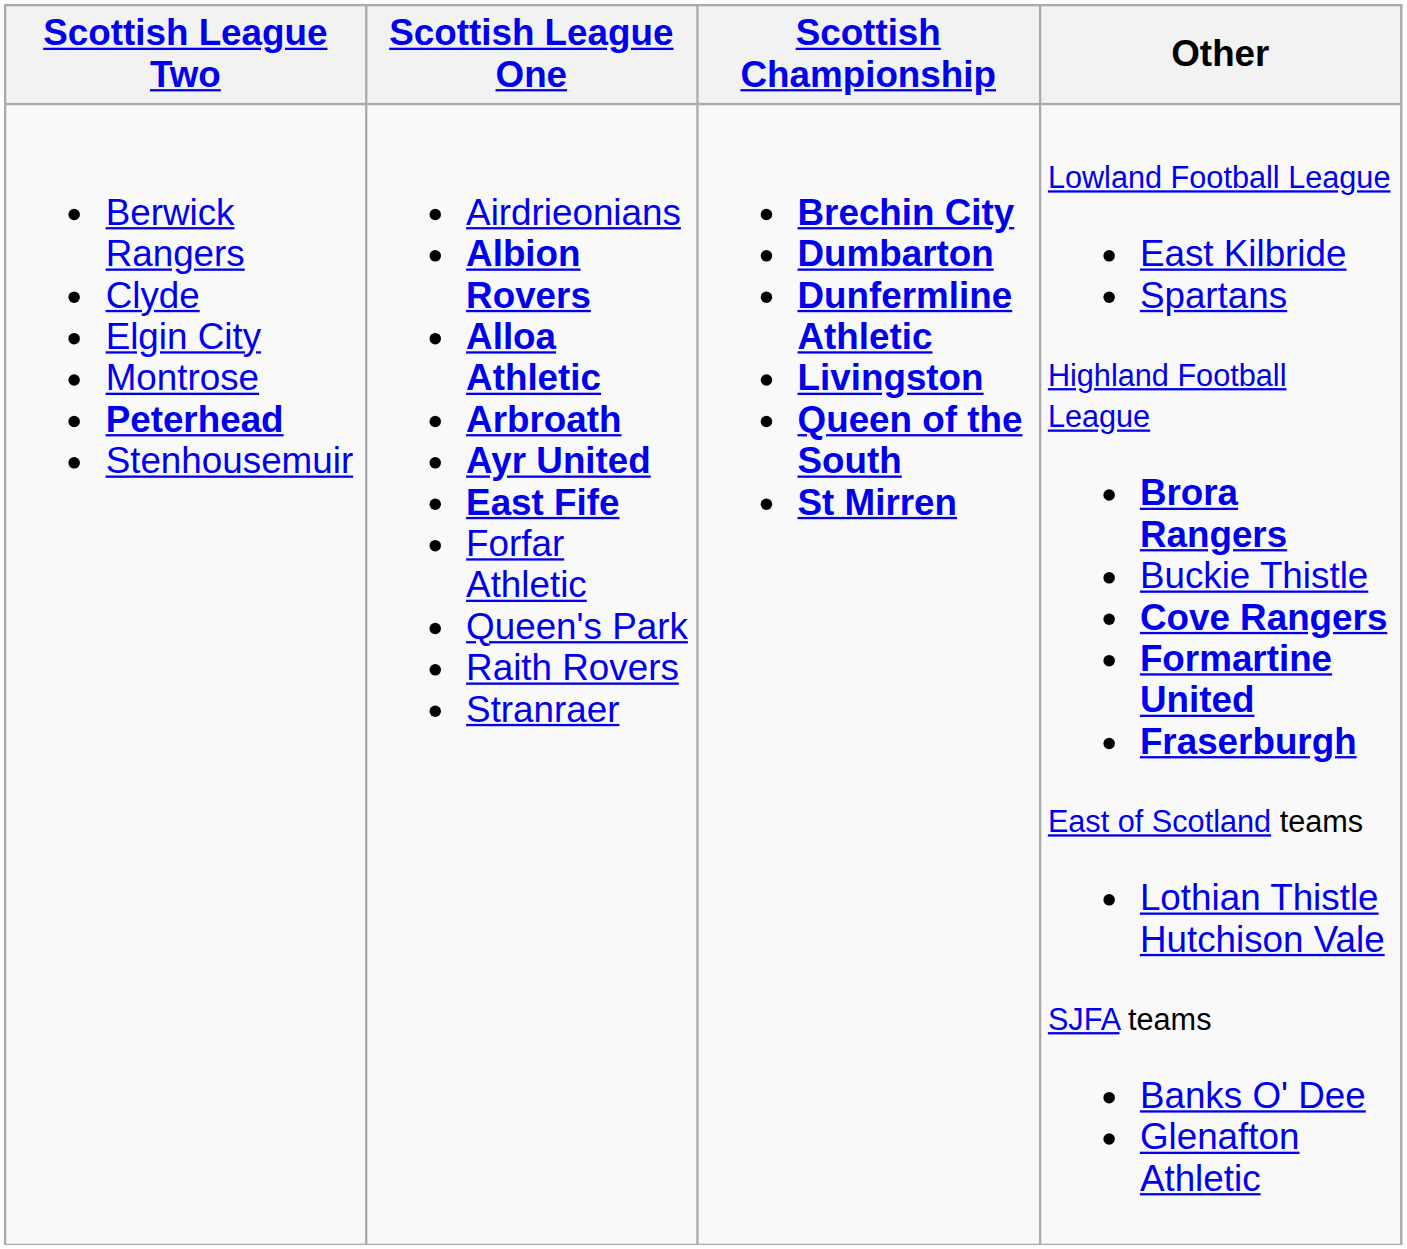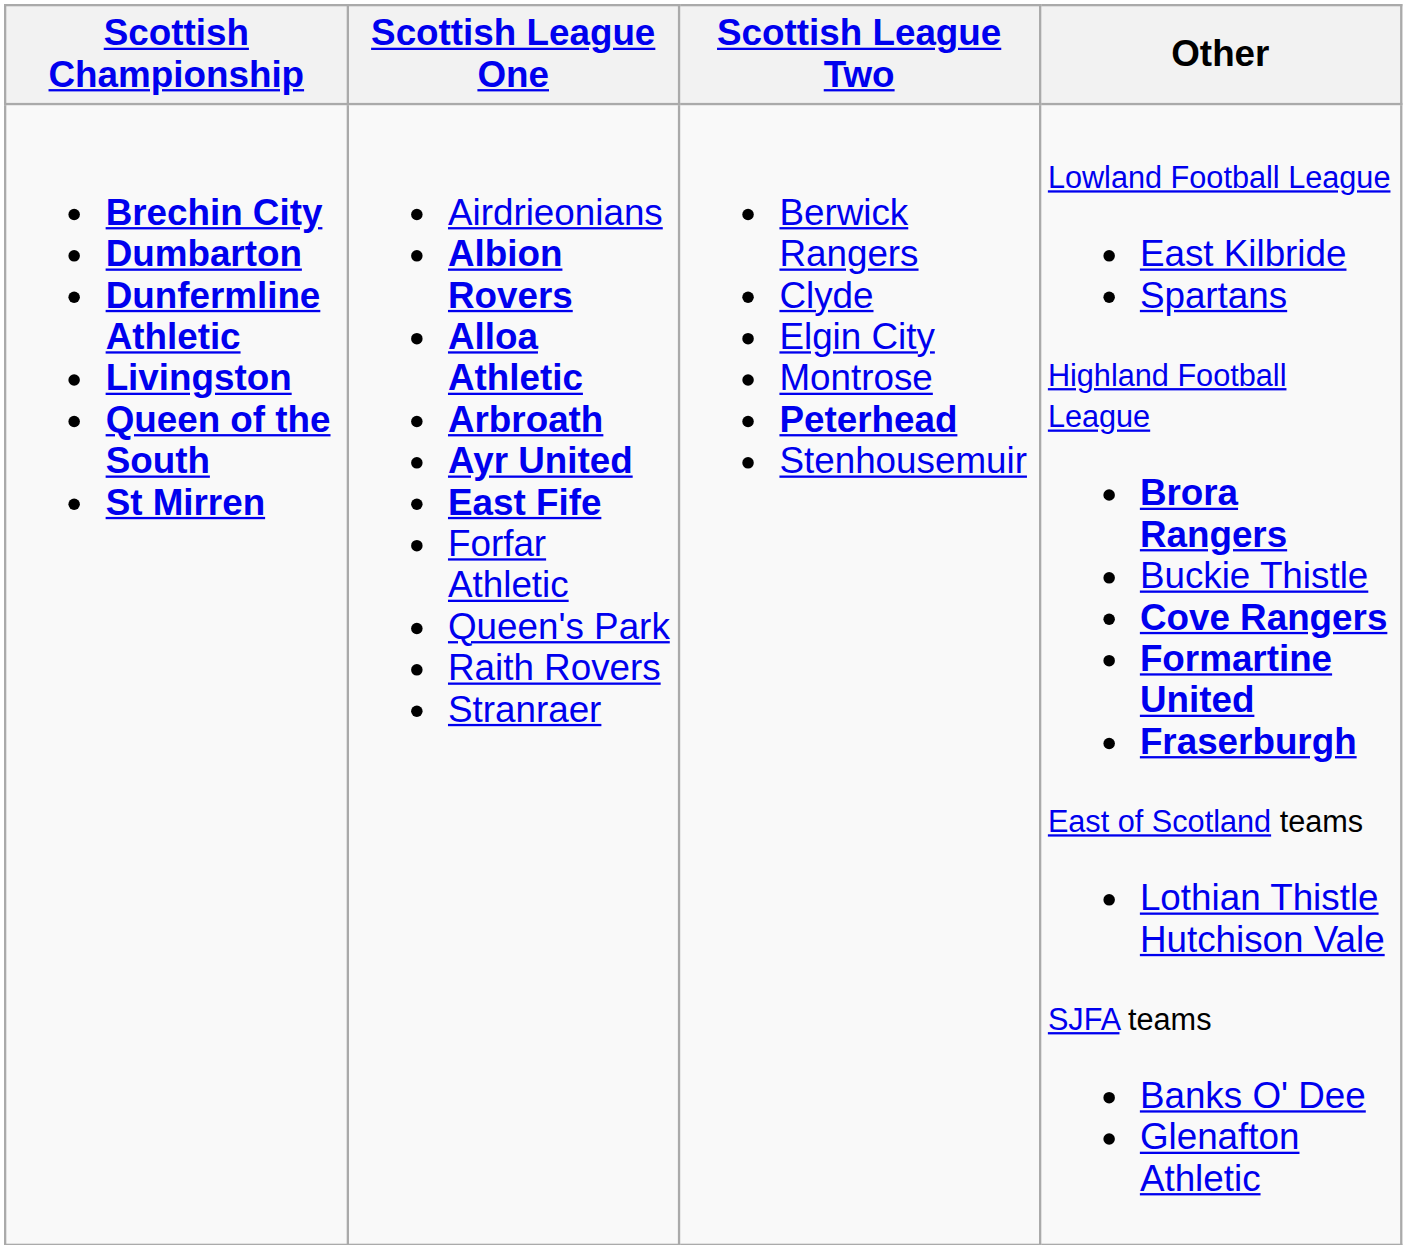columns swapped: Scottish Championship <-> Scottish League Two
